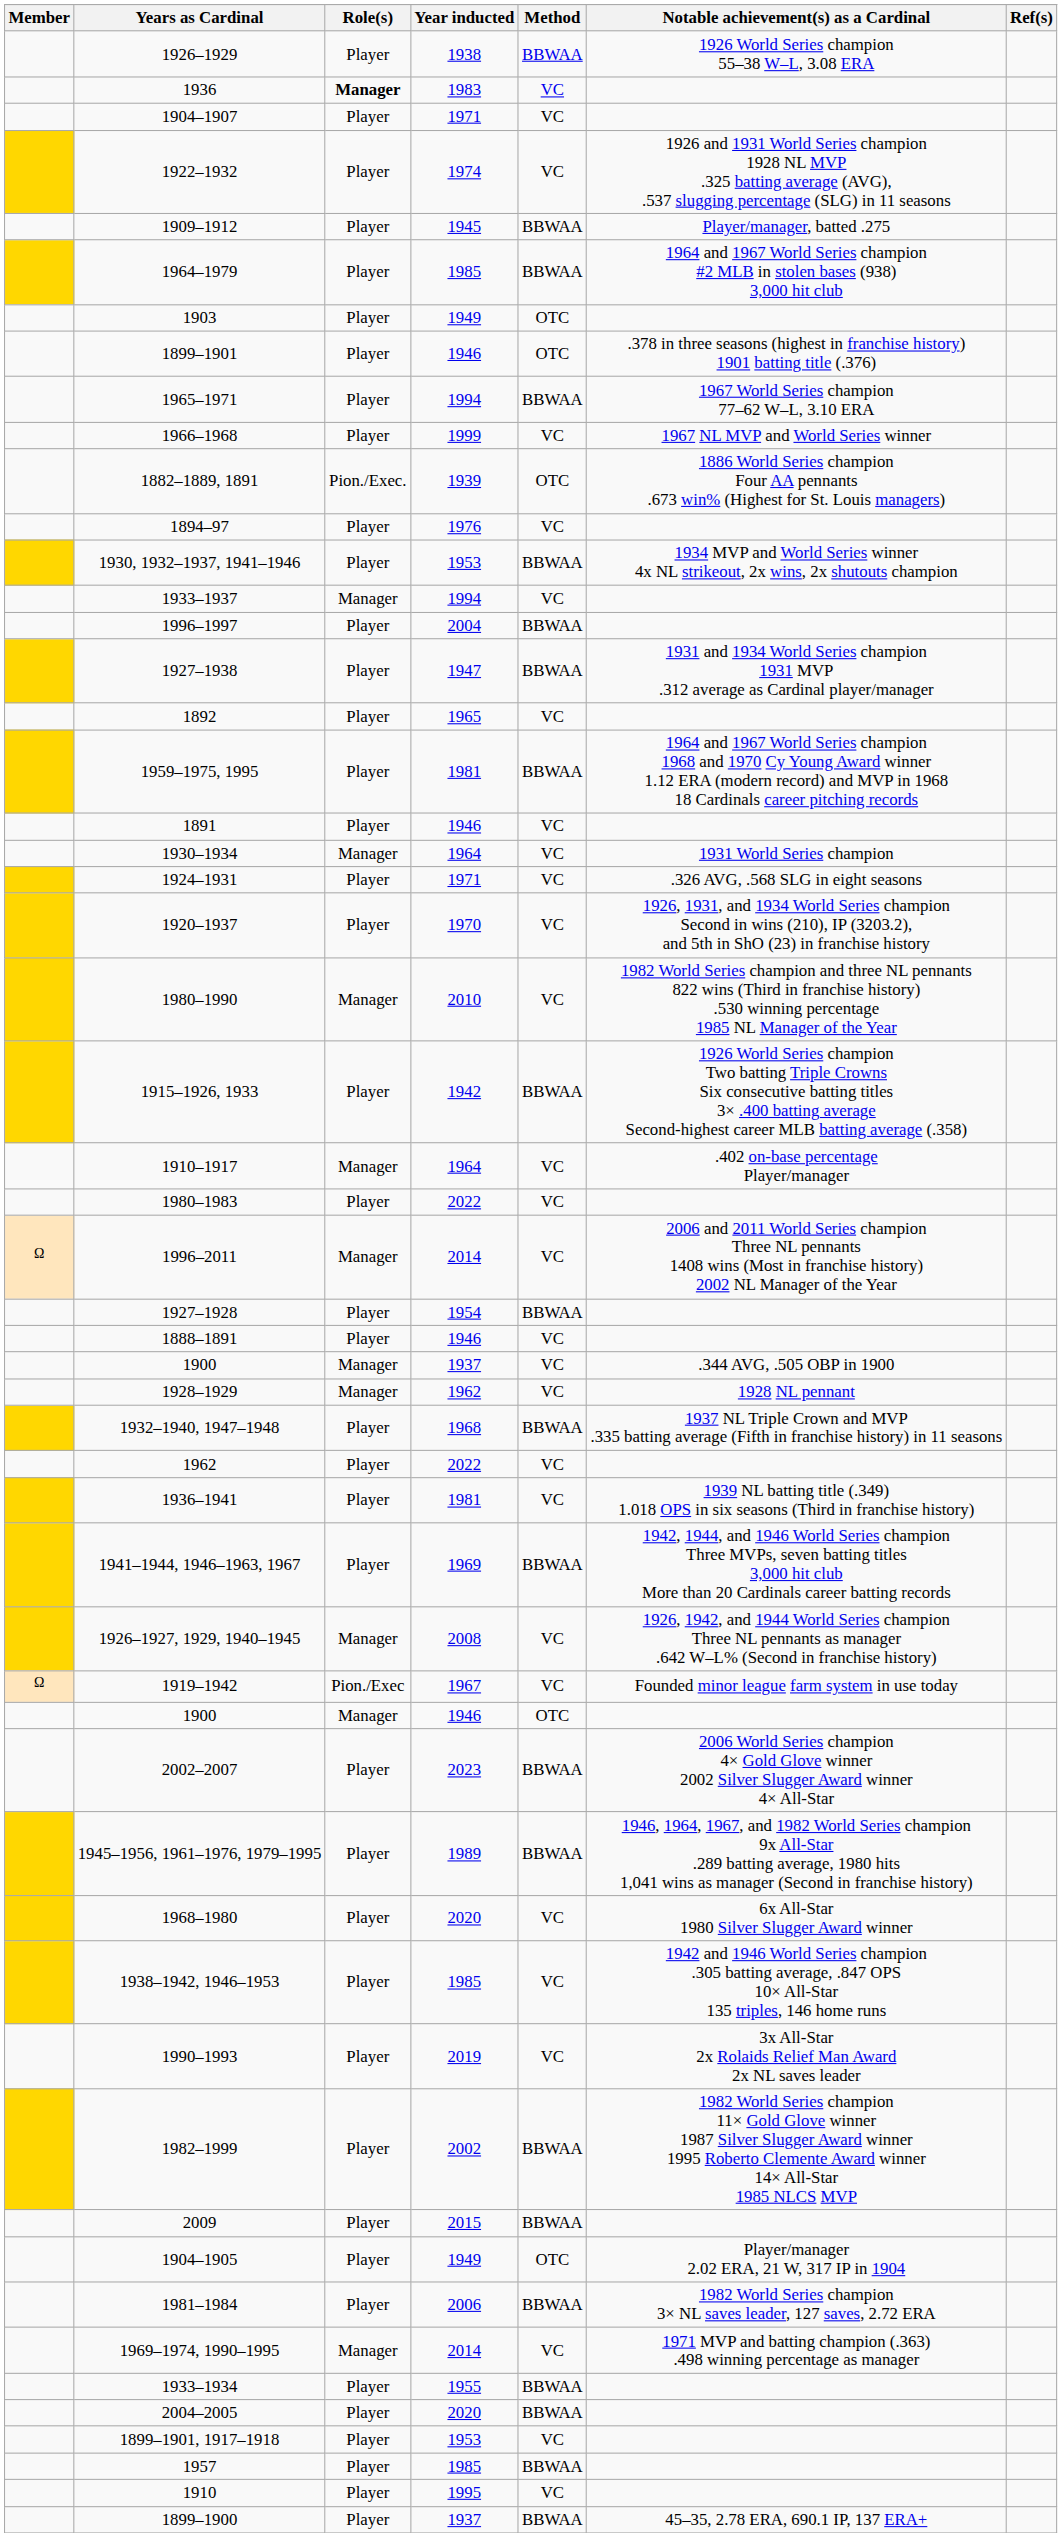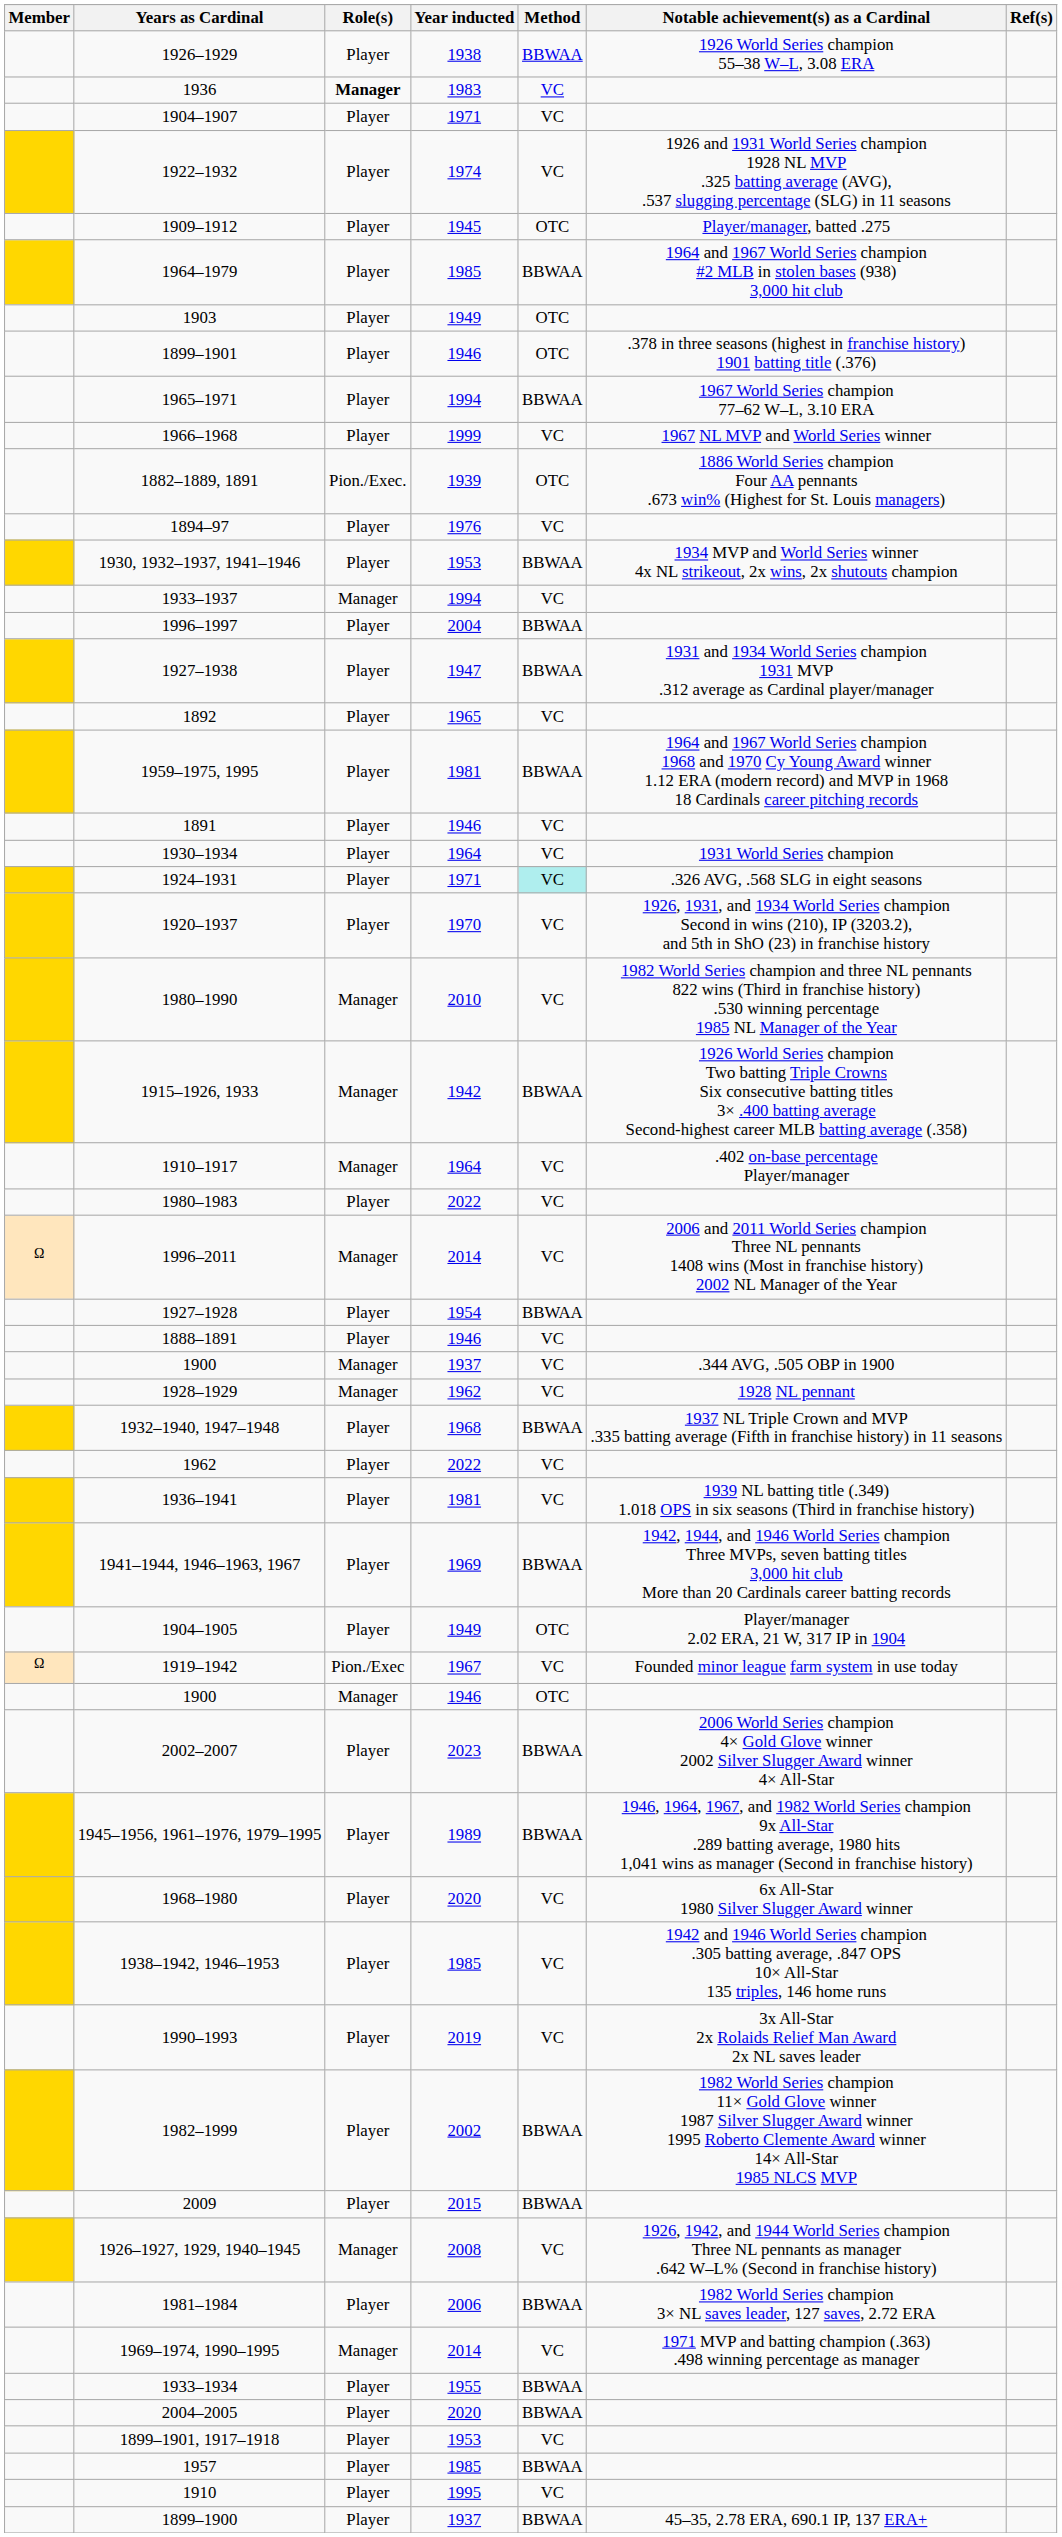1909–1912 | Method: BBWAA -> OTC
1930–1934 | Role(s): Manager -> Player
1924–1931 | Method: no background -> paleturquoise background
1915–1926, 1933 | Role(s): Player -> Manager
rows swapped: 1904–1905 <-> 1926–1927, 1929, 1940–1945
